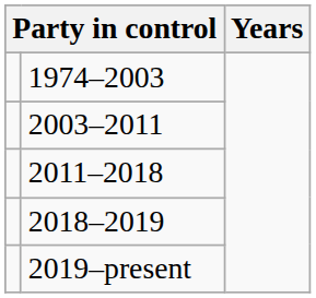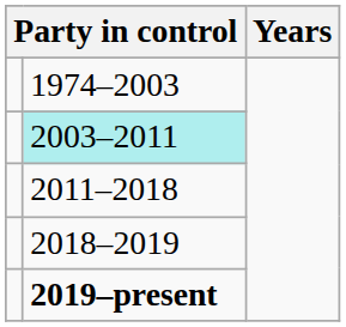2003–2011 | column 2: no background -> paleturquoise background
2019–present | column 2: normal -> bold
